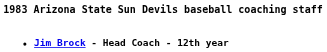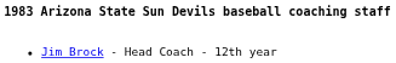Jim Brock - Head Coach - 12th year | column 1: bold -> normal
